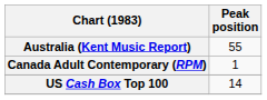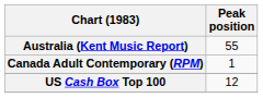US Cash Box Top 100 | Peak position: 14 -> 12
